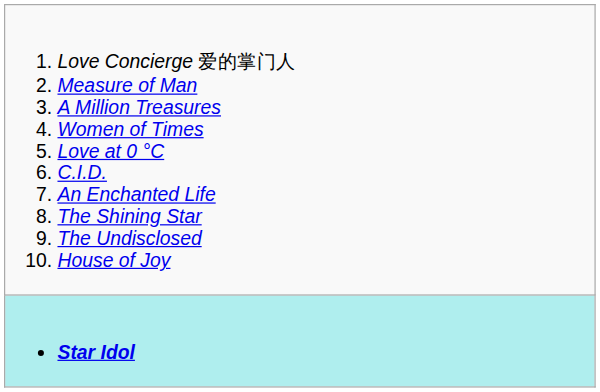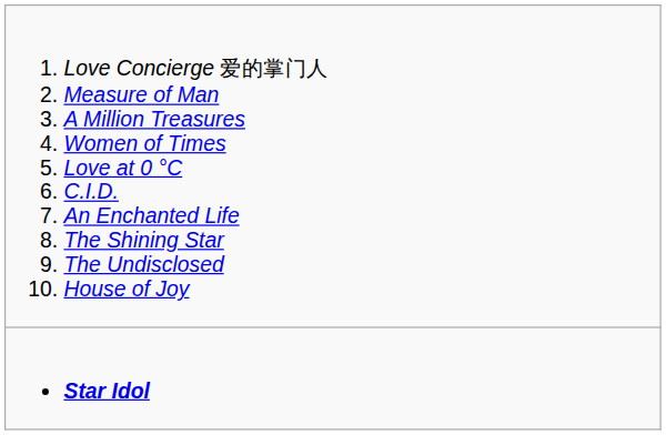row 2 | column 1: paleturquoise background -> no background
